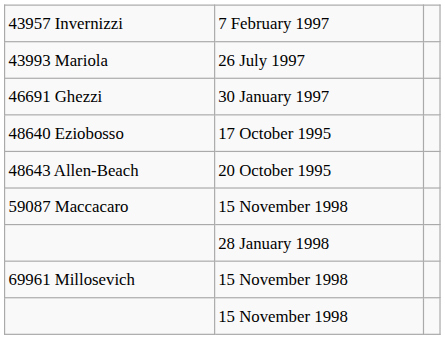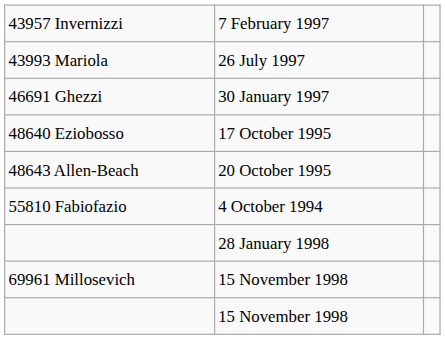+ row: 55810 Fabiofazio | 4 October 1994
- row: 59087 Maccacaro | 15 November 1998
